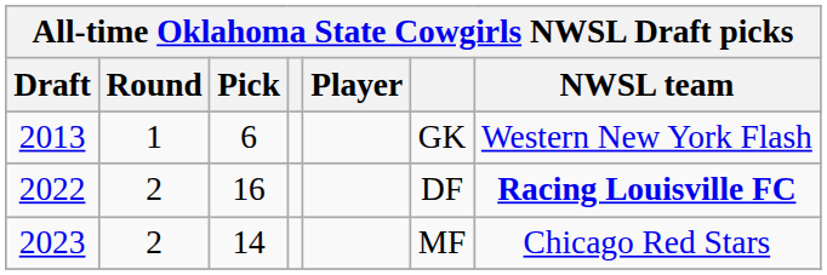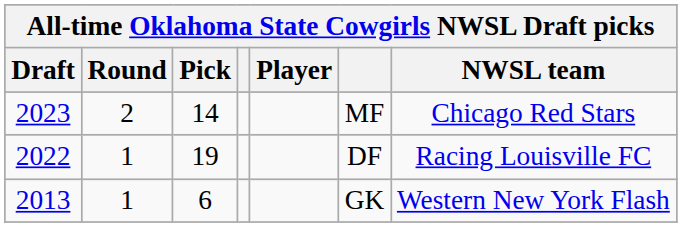rows swapped: 2013 <-> 2023
2022 | Round: 2 -> 1
2022 | Pick: 16 -> 19
2022 | NWSL team: bold -> normal
